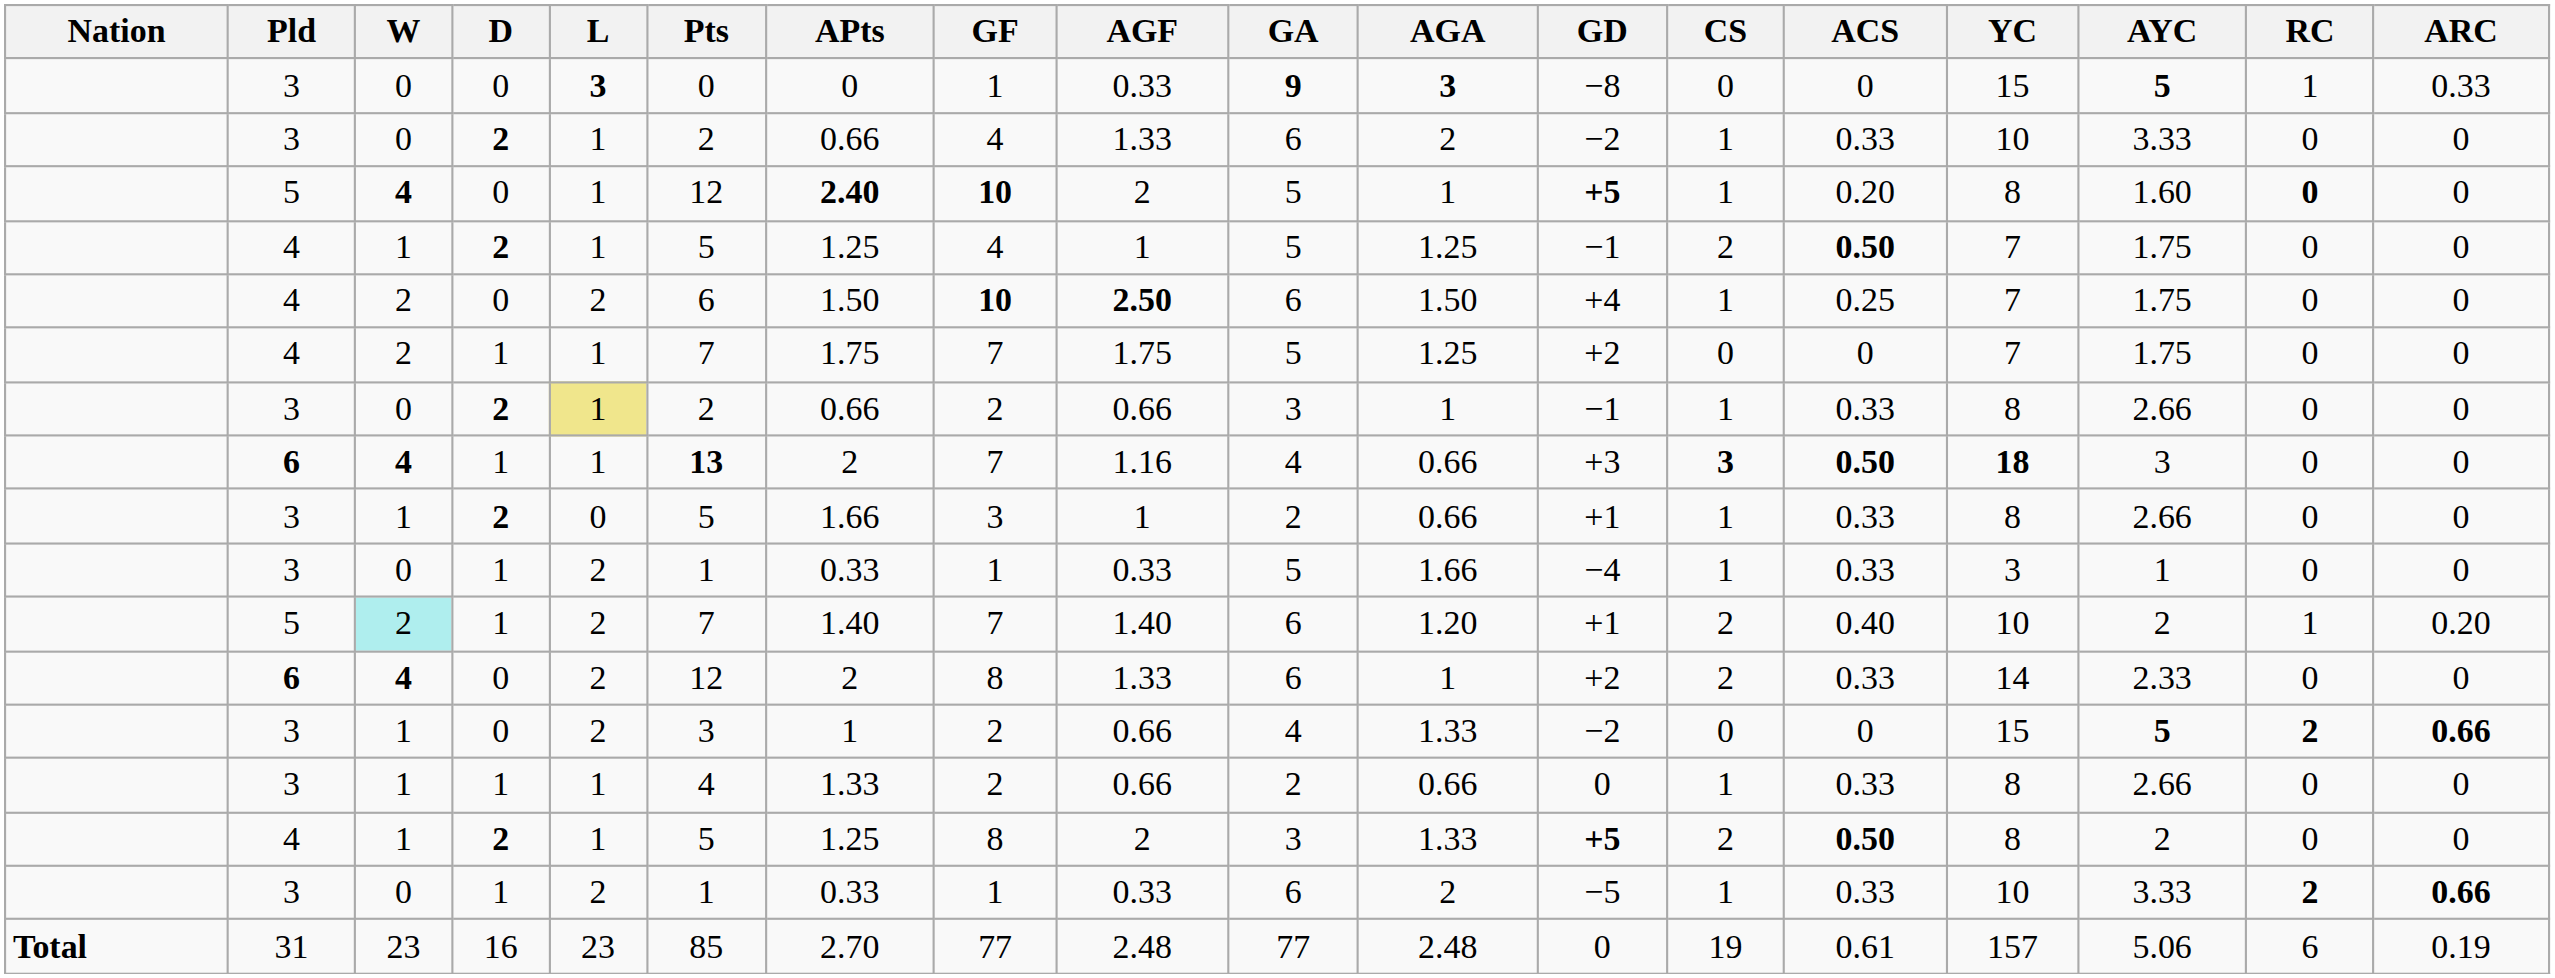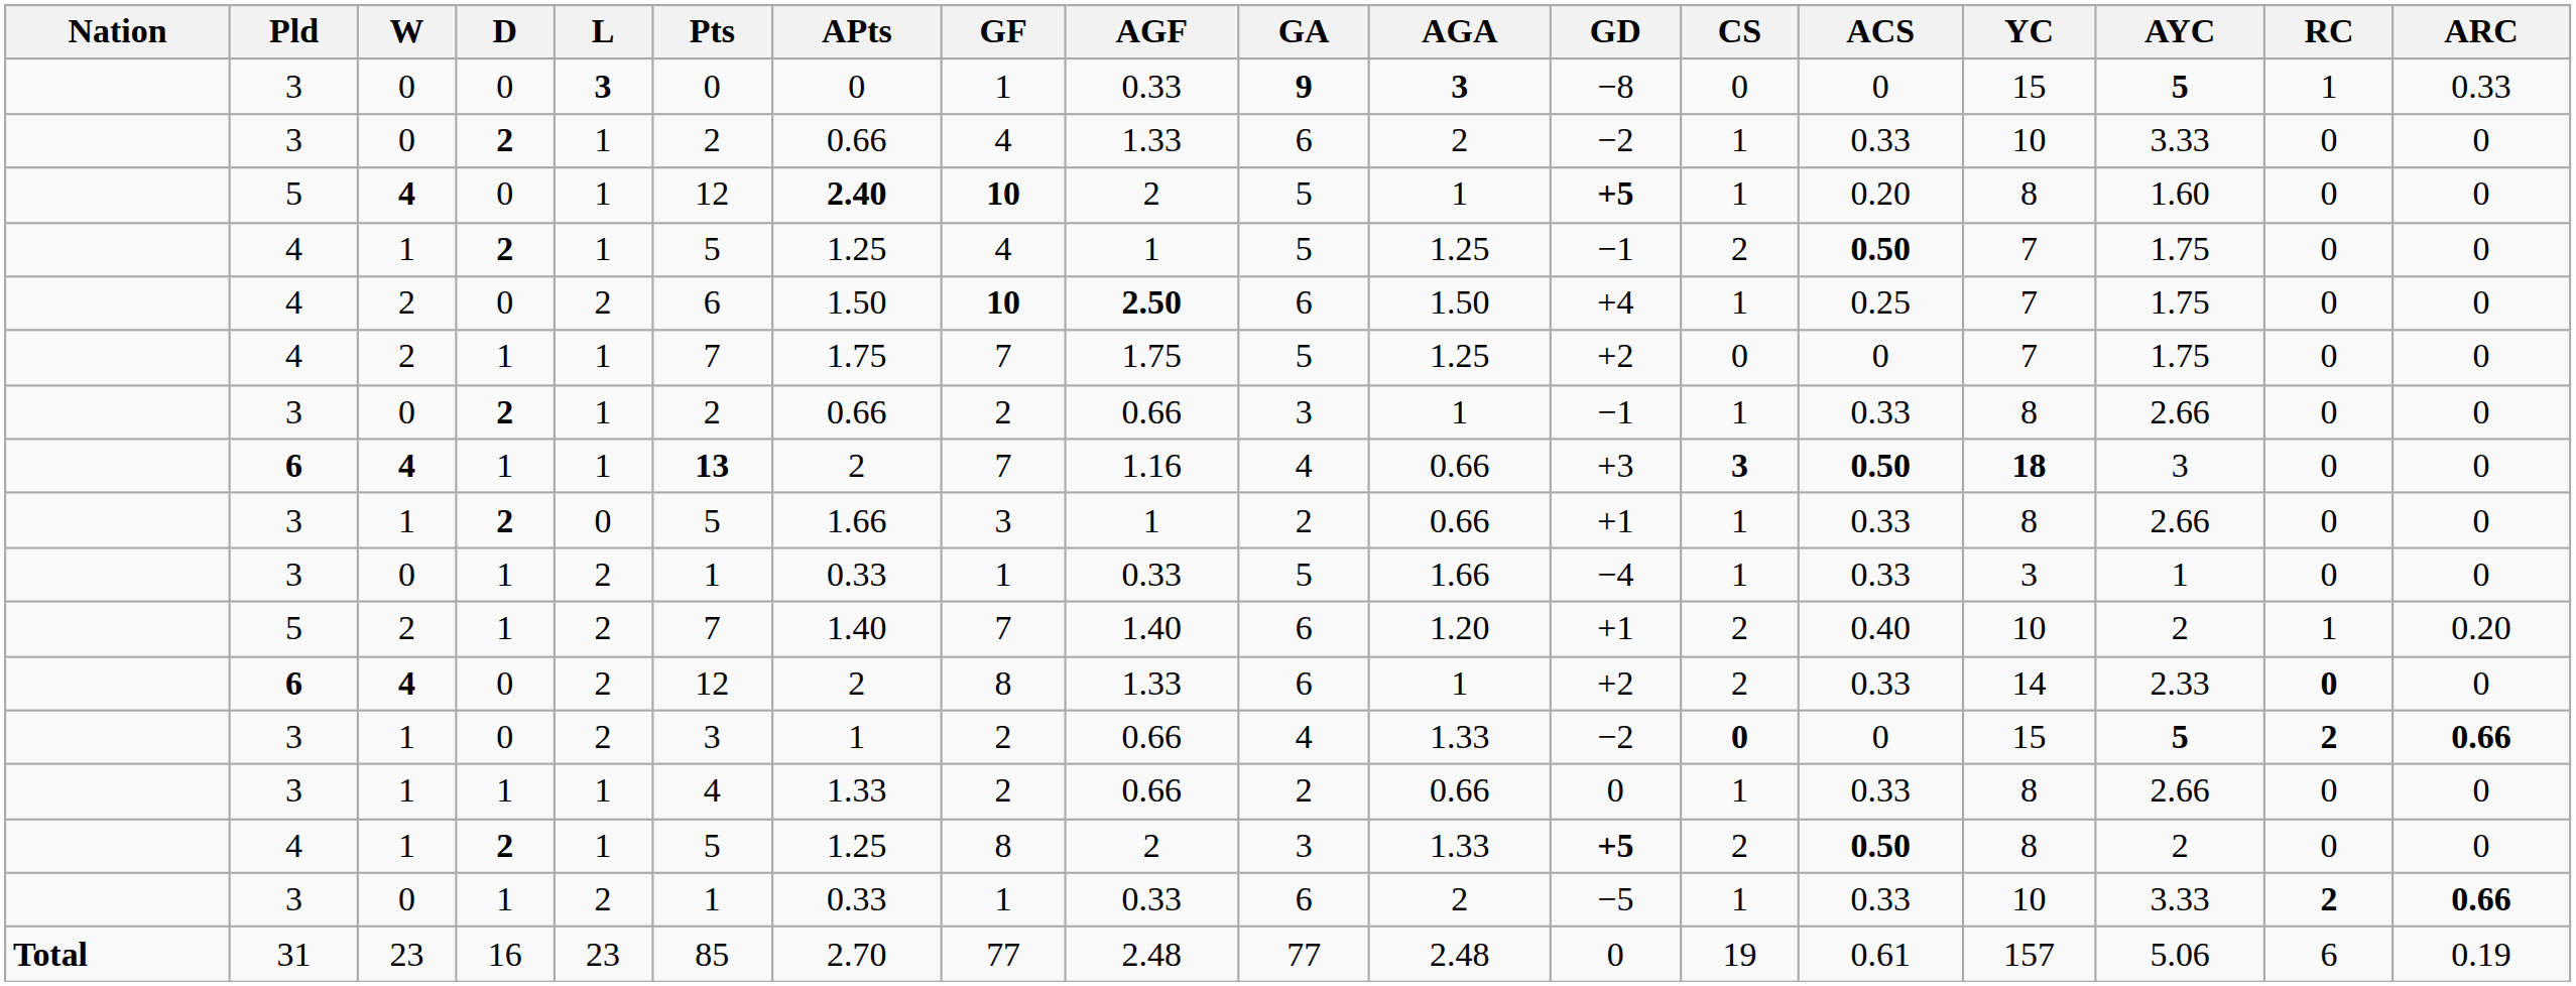row 4 | RC: bold -> normal
row 8 | L: khaki background -> no background
row 12 | W: paleturquoise background -> no background
row 13 | RC: normal -> bold
row 14 | CS: normal -> bold
